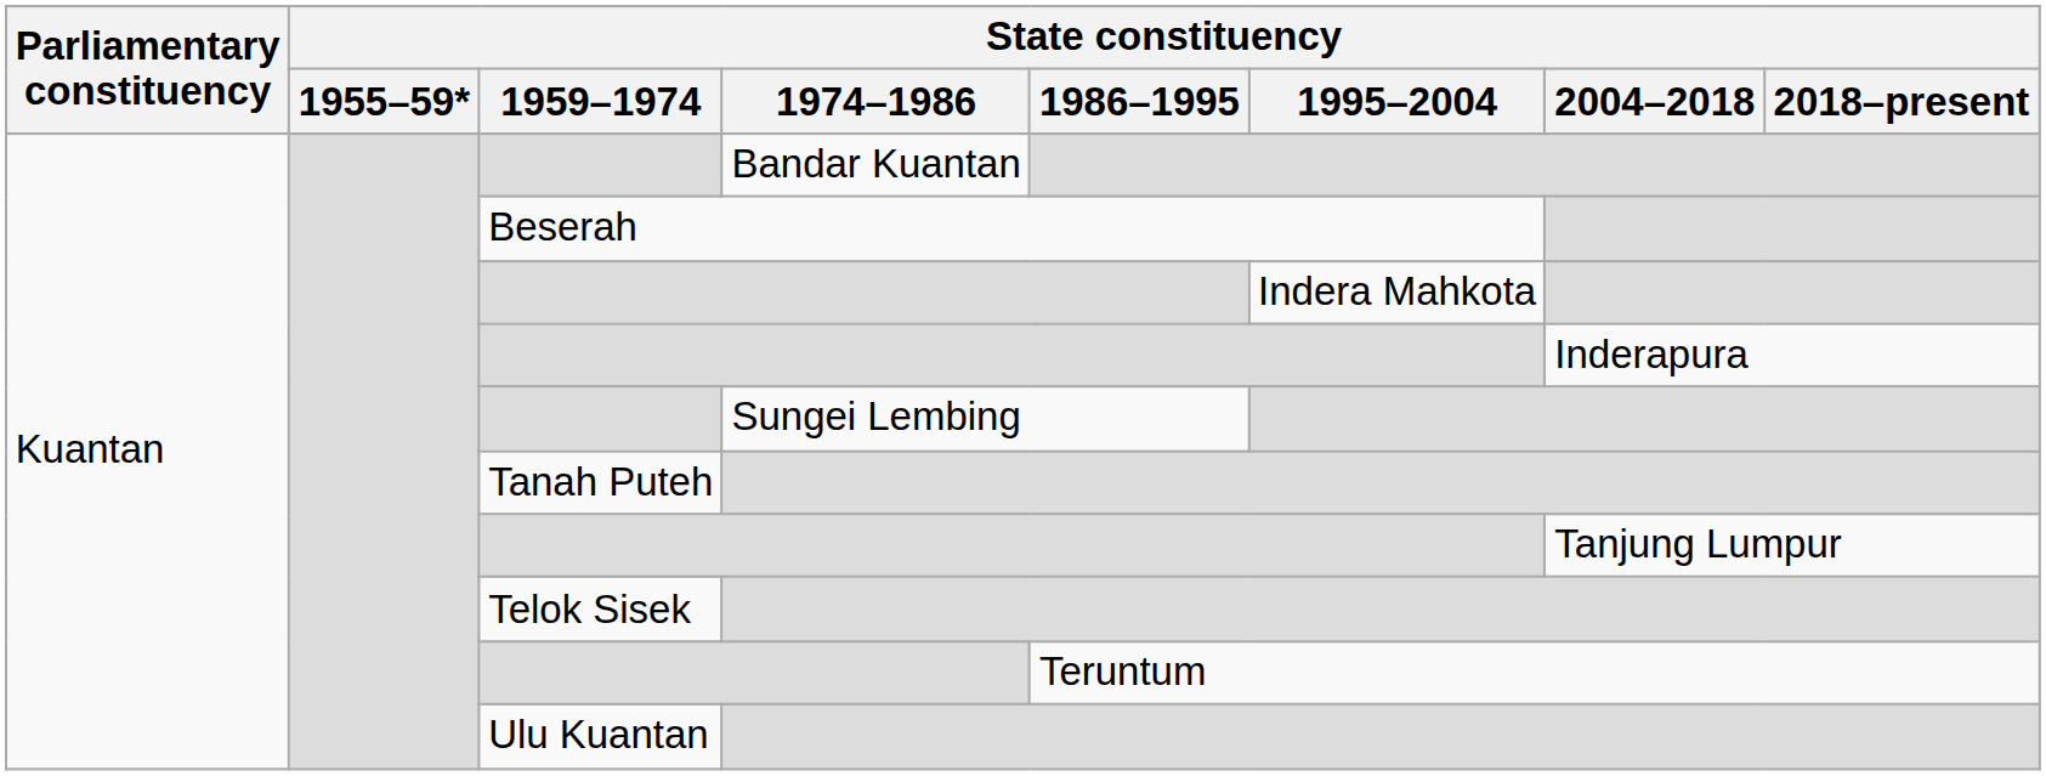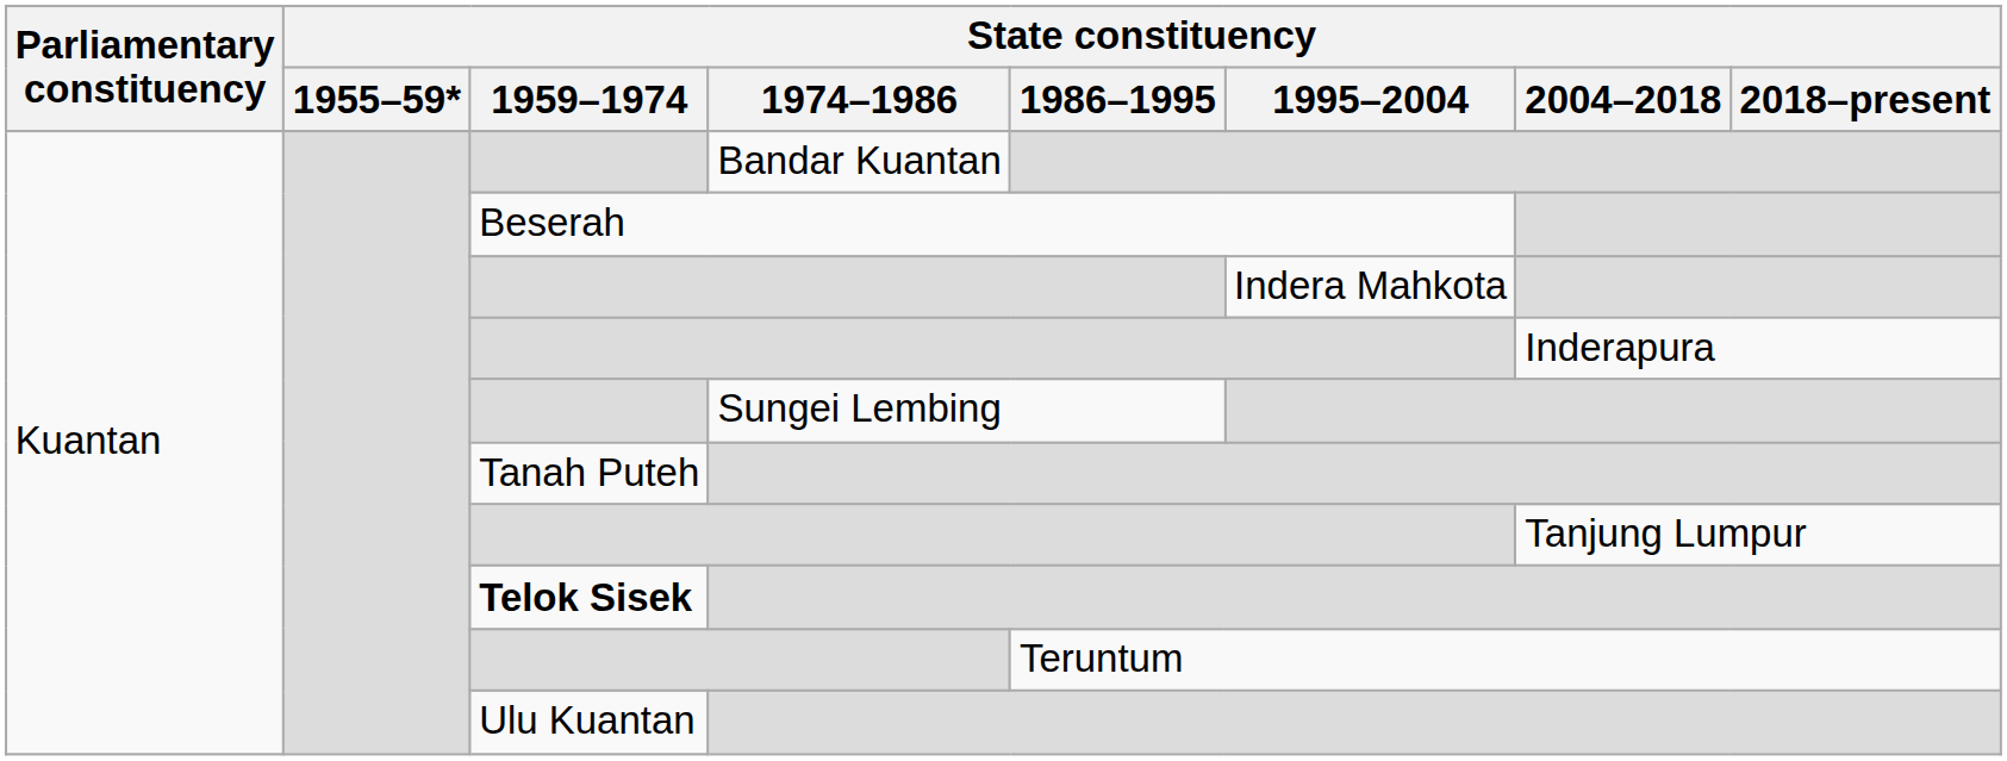Telok Sisek | State constituency / 1959–1974: normal -> bold
